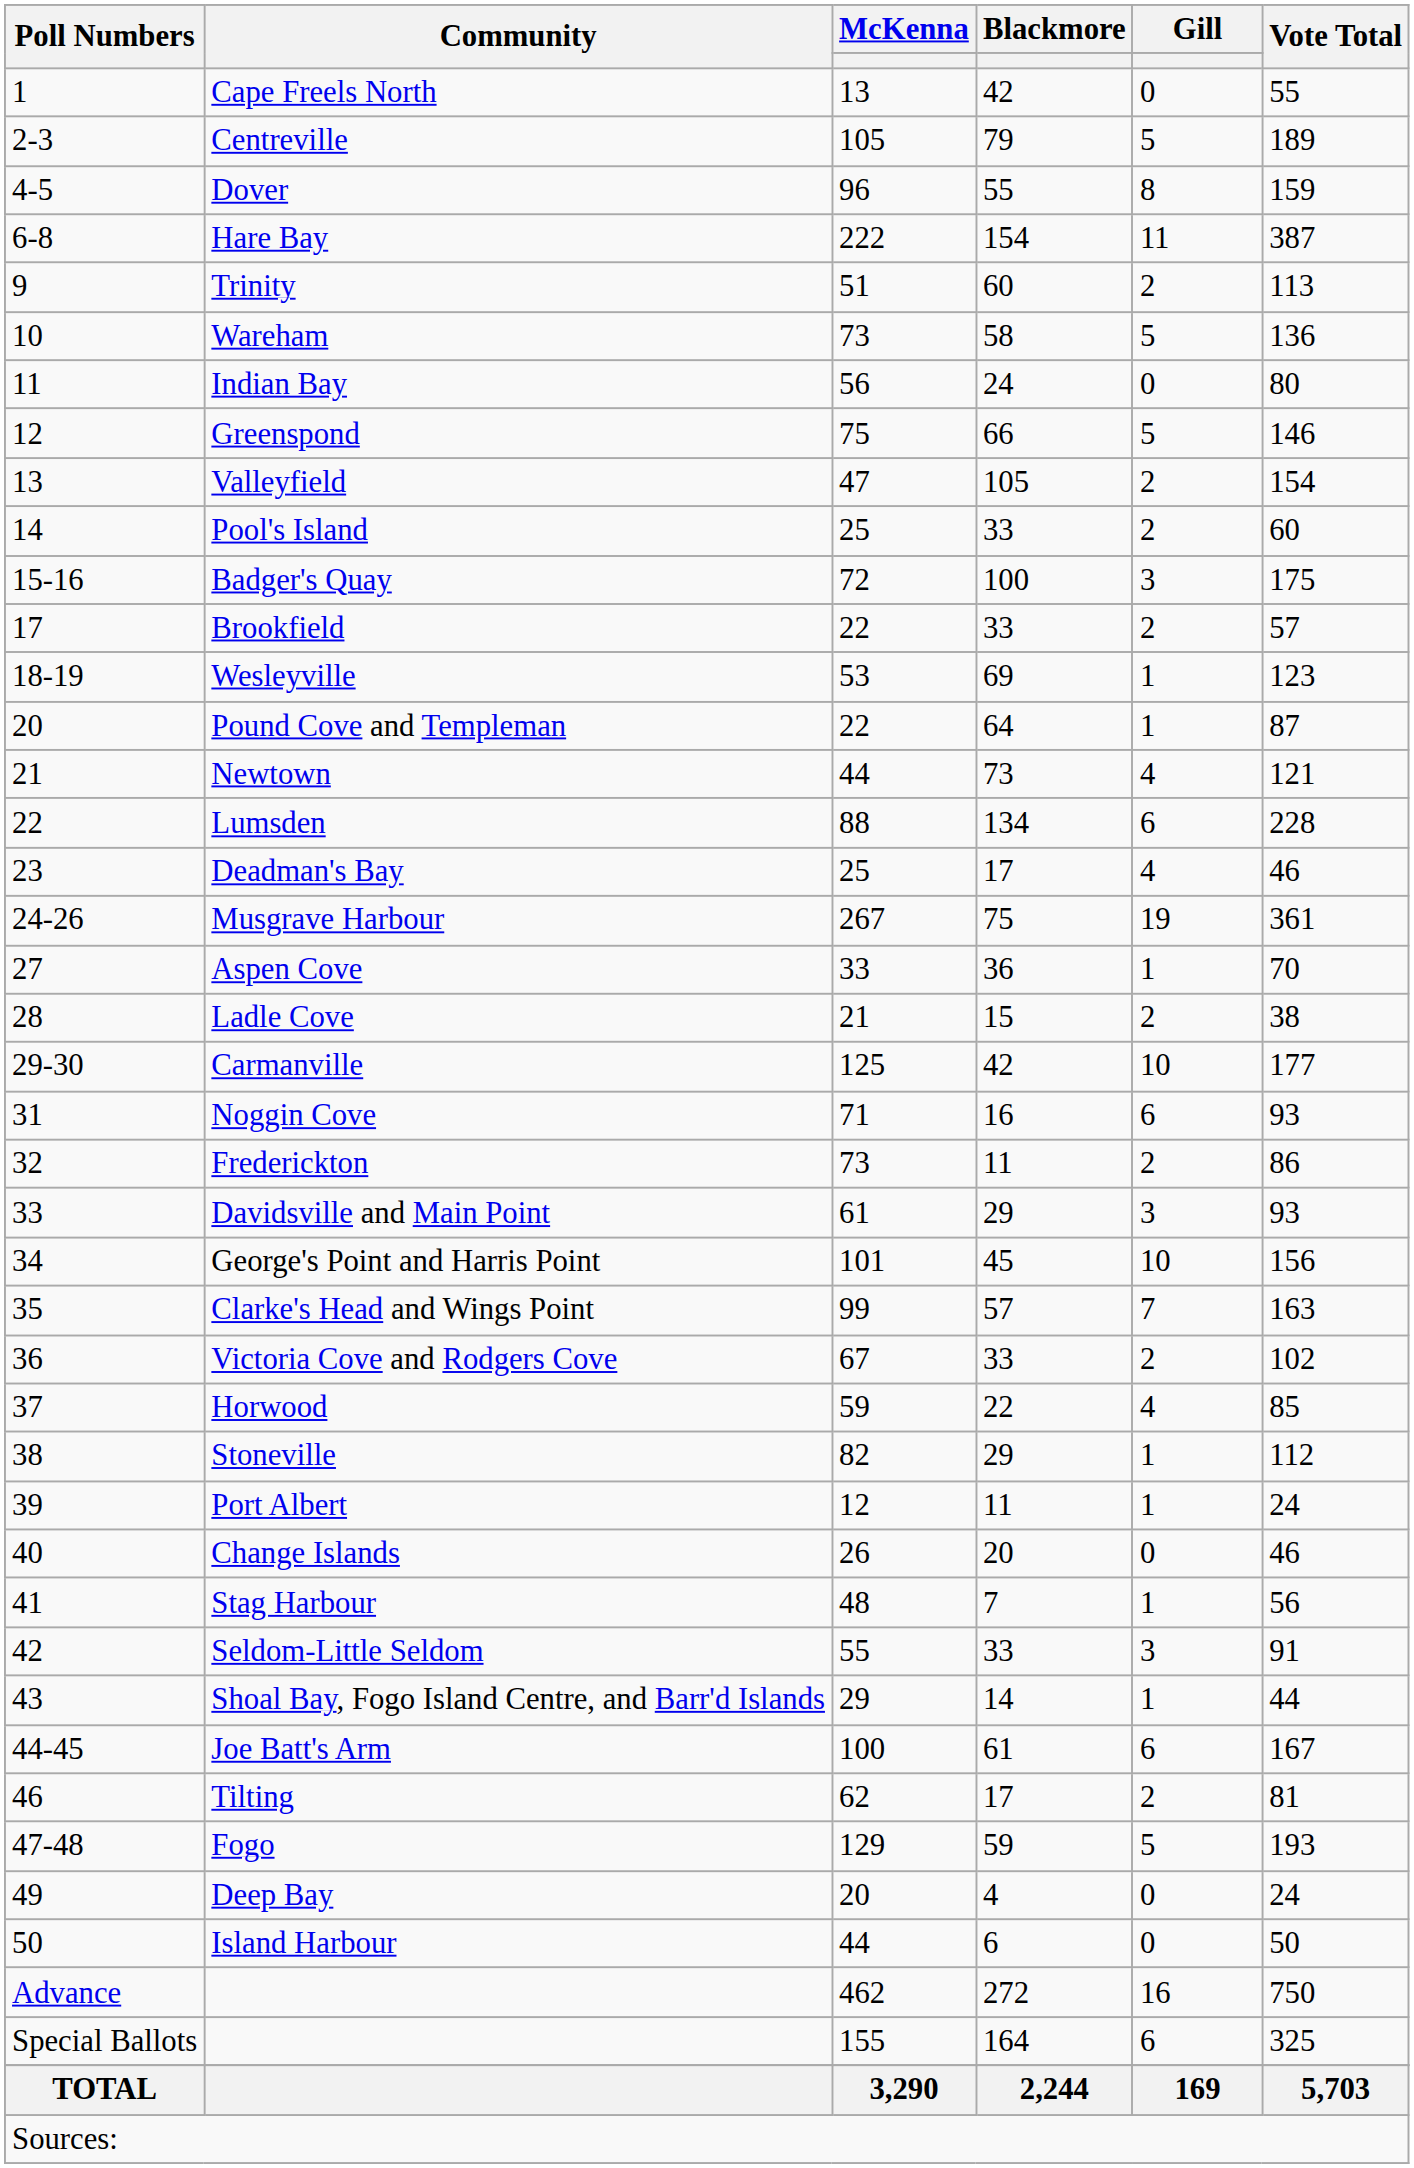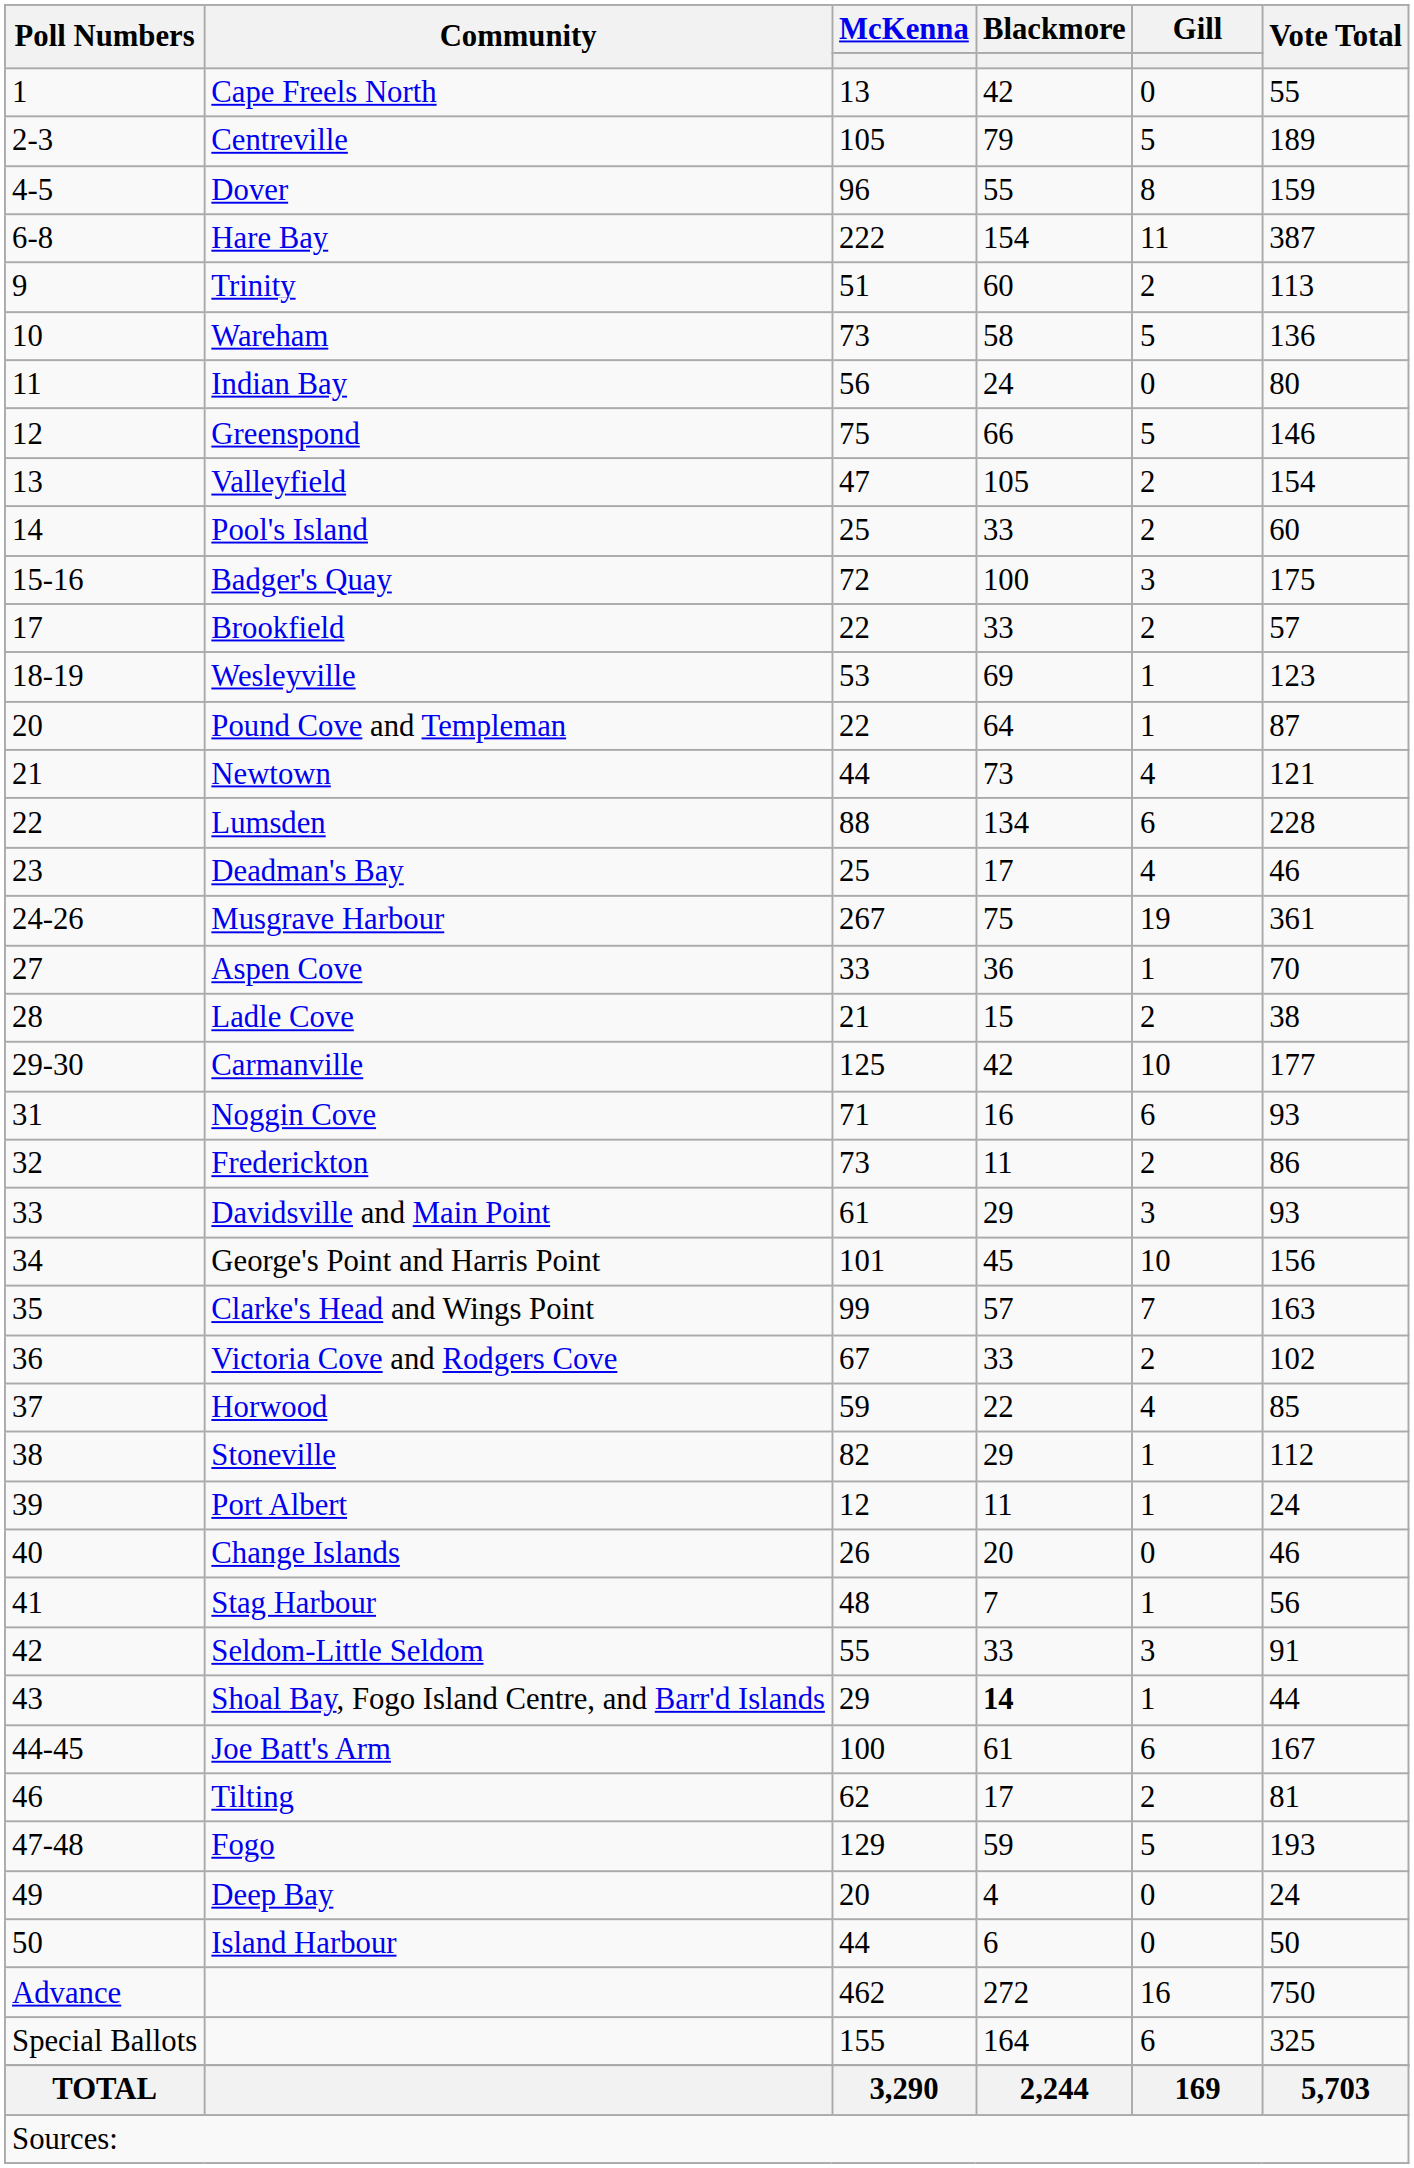Shoal Bay, Fogo Island Centre, and Barr'd Islands | Blackmore: normal -> bold
